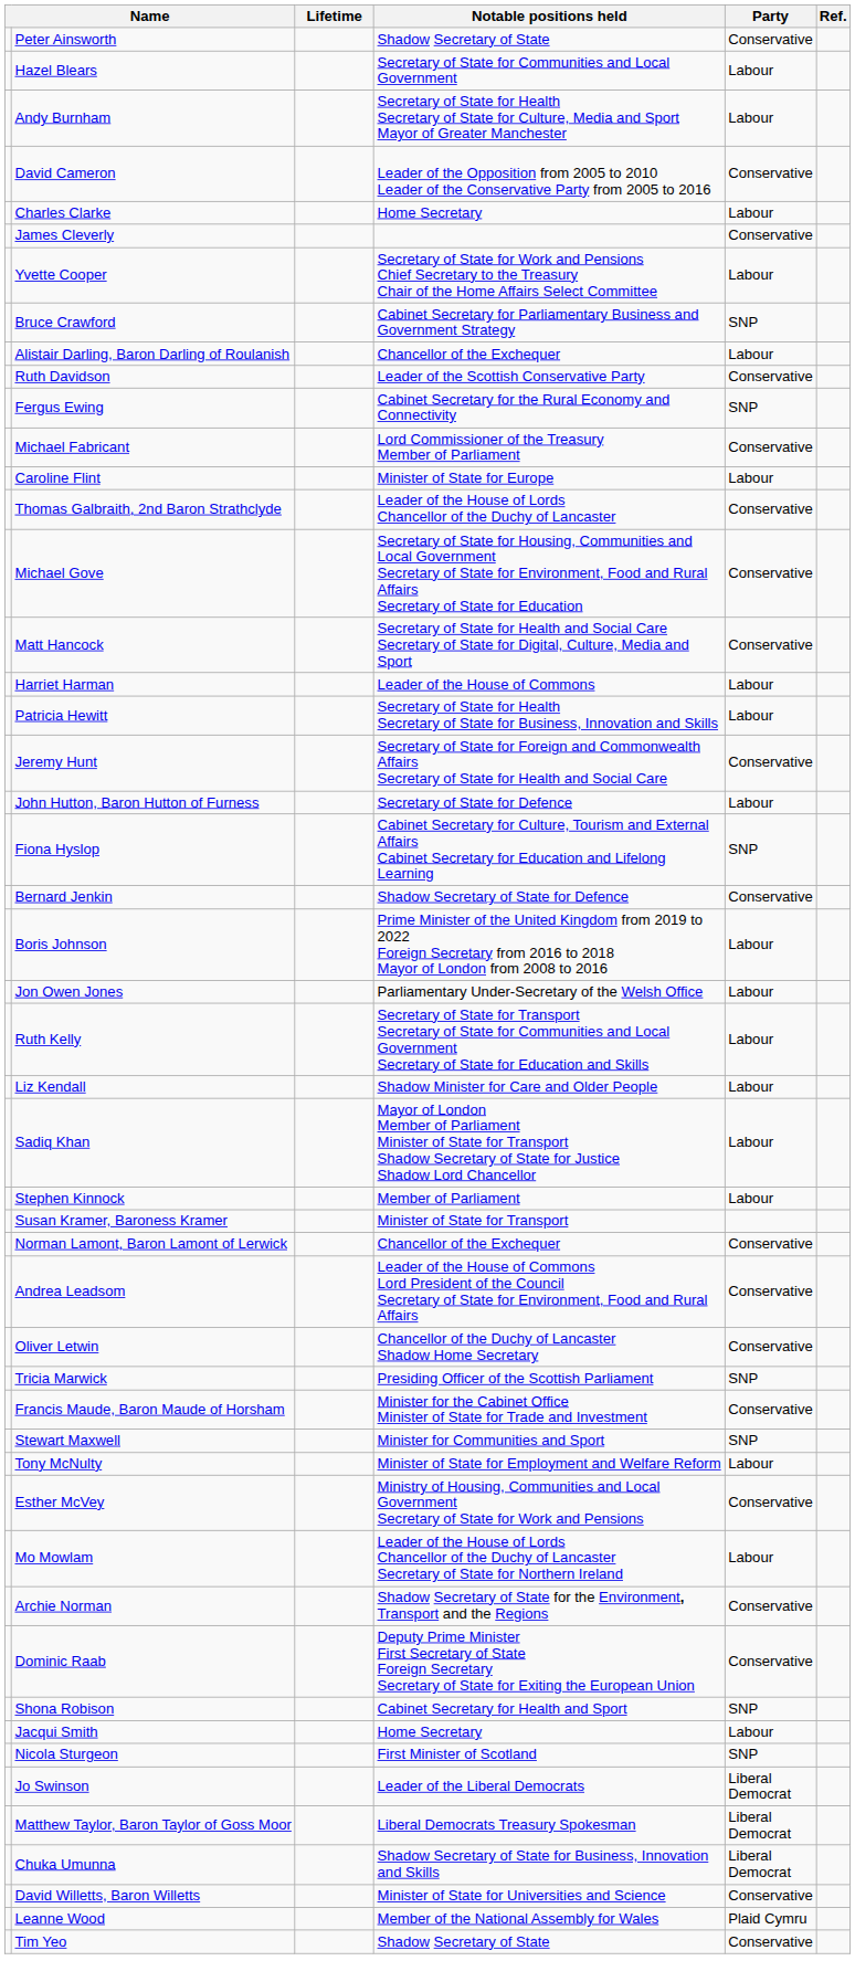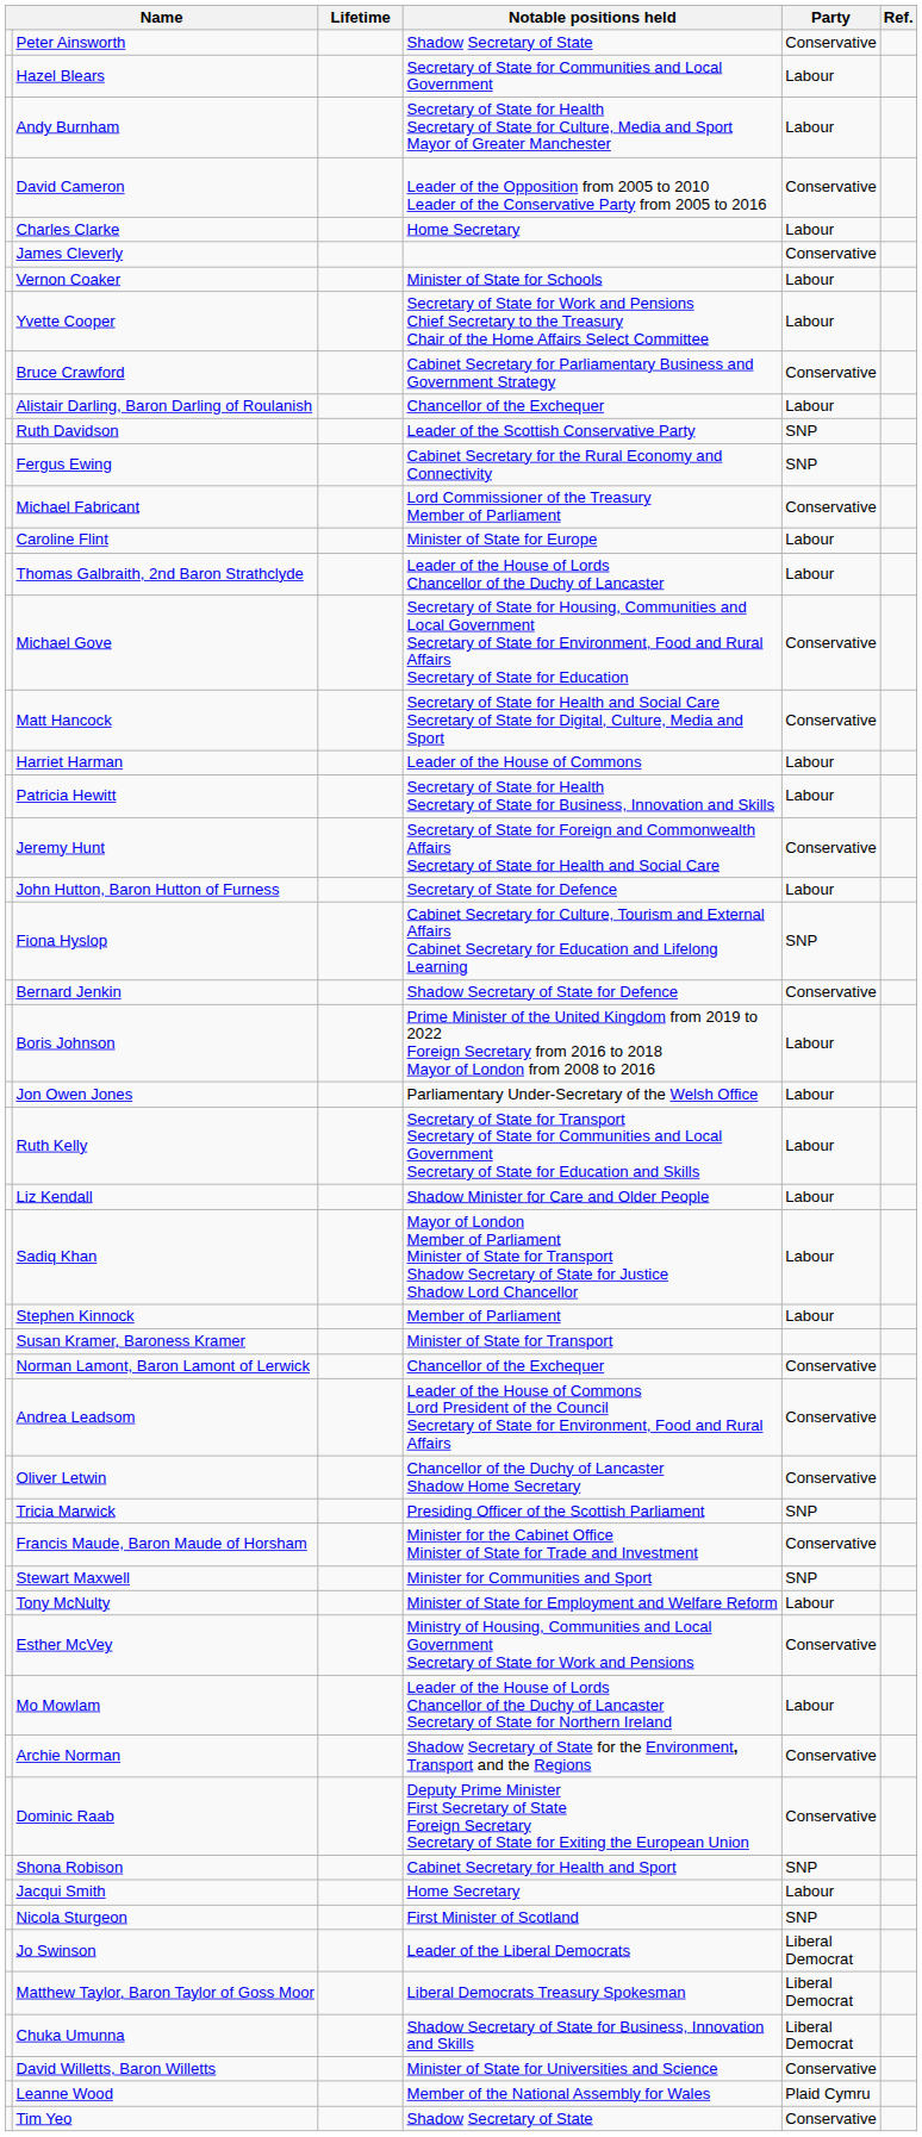+ row: Vernon Coaker | Minister of State for Schools | Labour
Bruce Crawford | Party: SNP -> Conservative
Ruth Davidson | Party: Conservative -> SNP
Thomas Galbraith, 2nd Baron Strathclyde | Party: Conservative -> Labour
